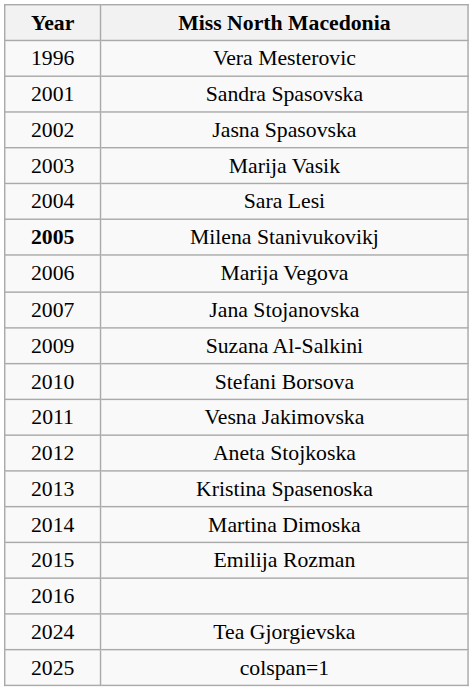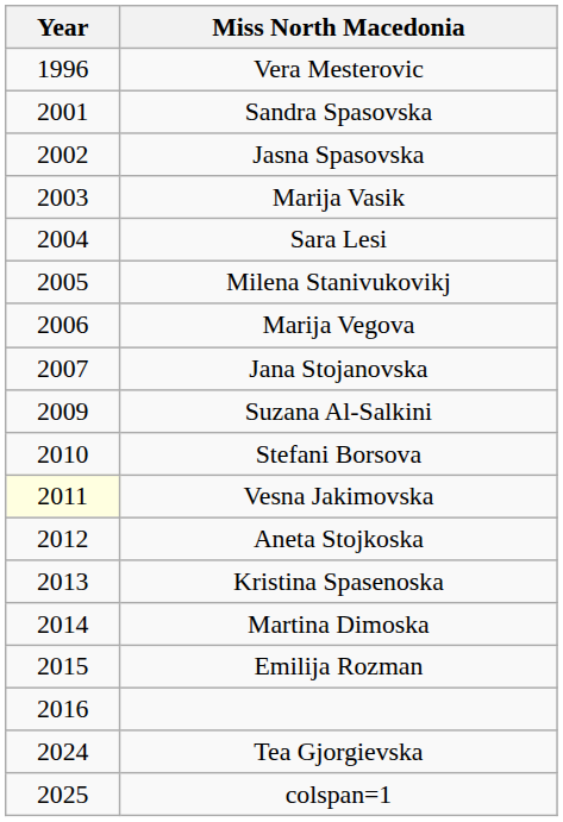Milena Stanivukovikj | Year: bold -> normal
Vesna Jakimovska | Year: no background -> lightyellow background
